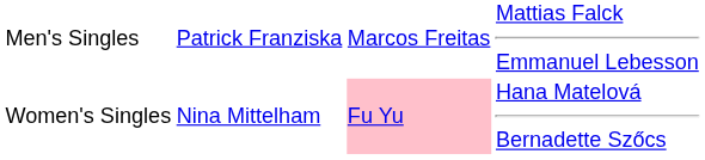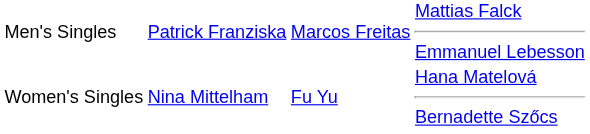Women's Singles | column 3: pink background -> no background
